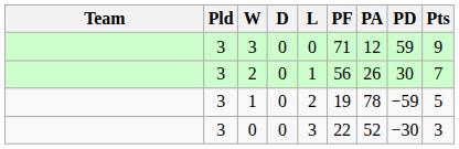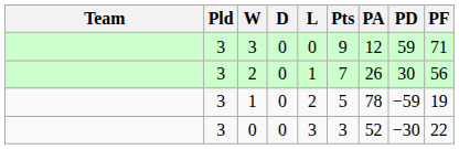columns swapped: PF <-> Pts
